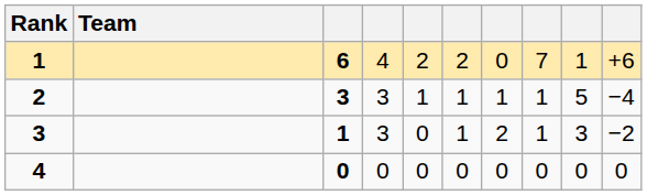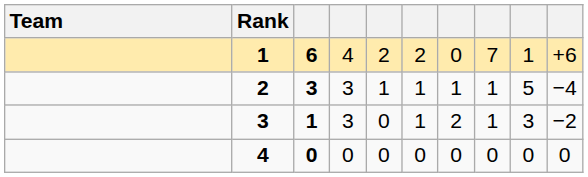columns swapped: Rank <-> Team
